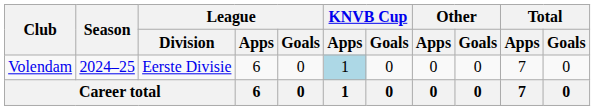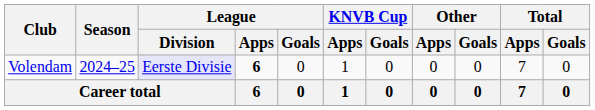Volendam | League / Division: no background -> lavender background
Volendam | League / Apps: normal -> bold
Volendam | KNVB Cup / Apps: lightblue background -> no background
